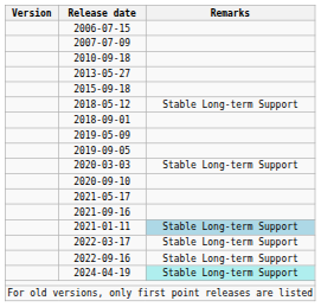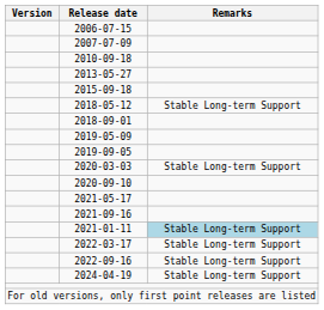2024-04-19 | Remarks: paleturquoise background -> no background
